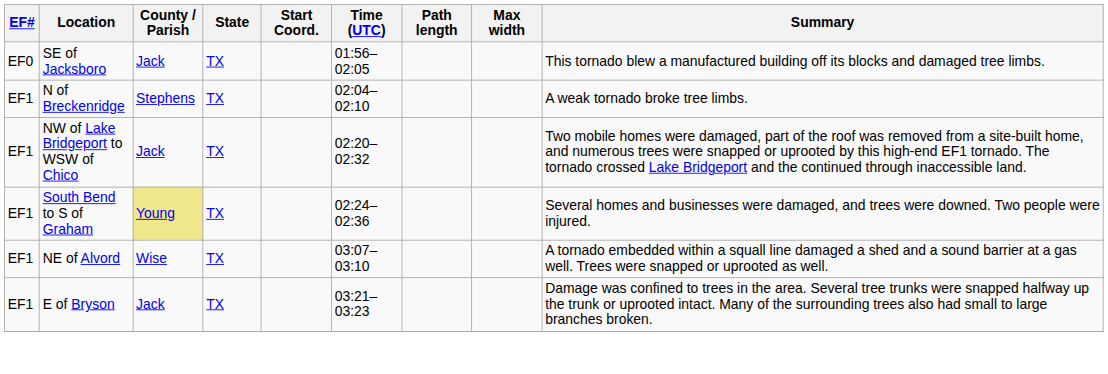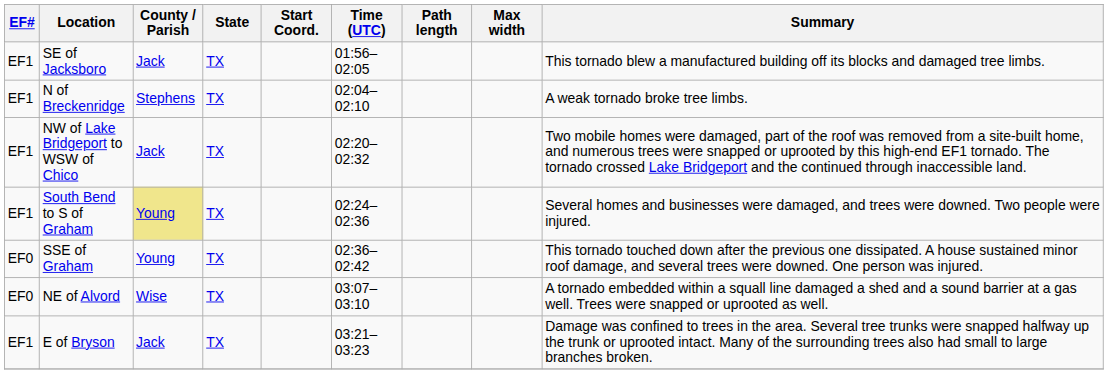SE of Jacksboro | EF#: EF0 -> EF1
+ row: EF0 | SSE of Graham | Young | TX | 02:36–02:42 | This tornado touched down after the previous one dissipated. A house sustained minor roof damage, and several trees were downed. One person was injured.
NE of Alvord | EF#: EF1 -> EF0
